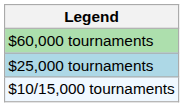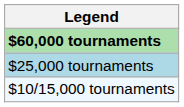row 2 | column 1: normal -> bold
